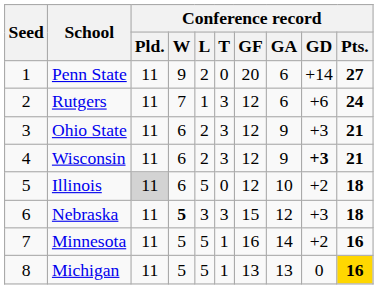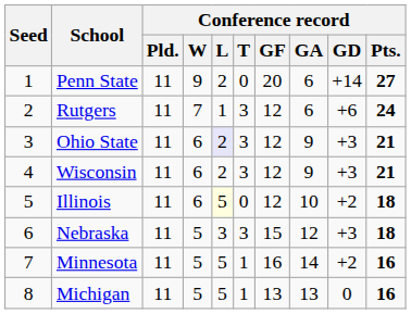Ohio State | Conference record / L: no background -> lavender background
Wisconsin | Conference record / GD: bold -> normal
Illinois | Conference record / Pld.: lightgrey background -> no background
Illinois | Conference record / L: no background -> lightyellow background
Nebraska | Conference record / W: bold -> normal
Michigan | Conference record / Pts.: gold background -> no background
